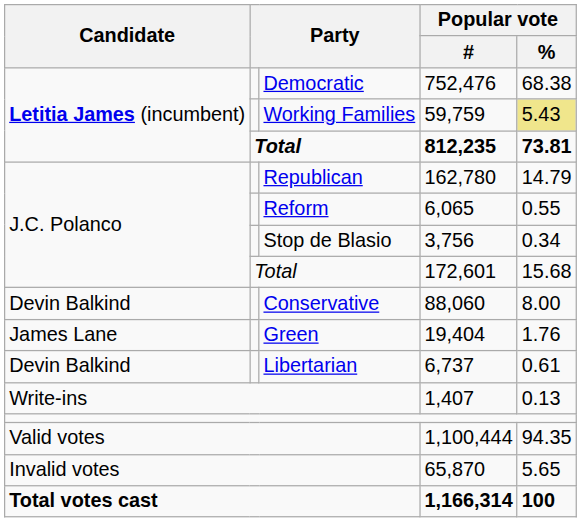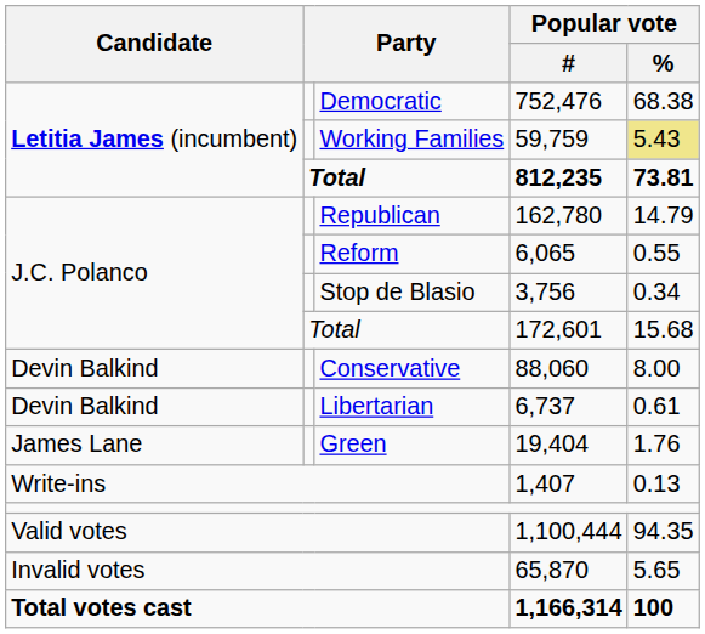rows swapped: Green <-> Libertarian
